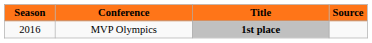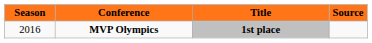MVP Olympics | Conference: normal -> bold
